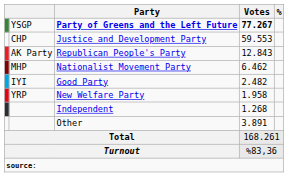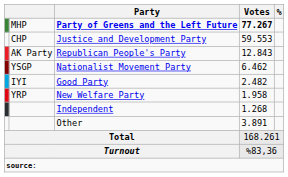Party of Greens and the Left Future | column 2: YSGP -> MHP
Nationalist Movement Party | column 2: MHP -> YSGP
